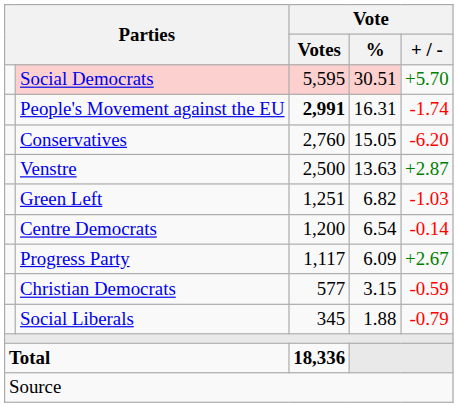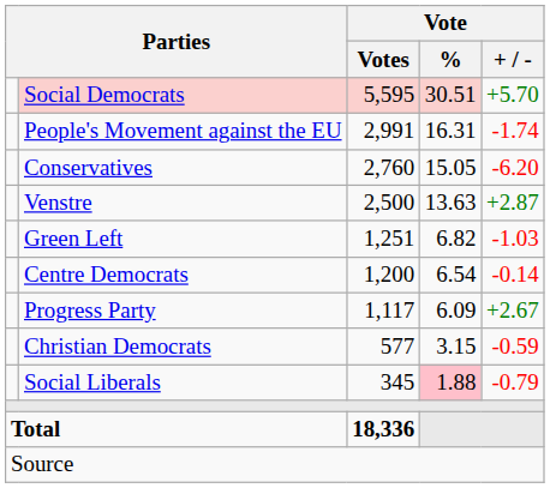People's Movement against the EU | Vote / Votes: bold -> normal
Social Liberals | Vote / %: no background -> pink background
